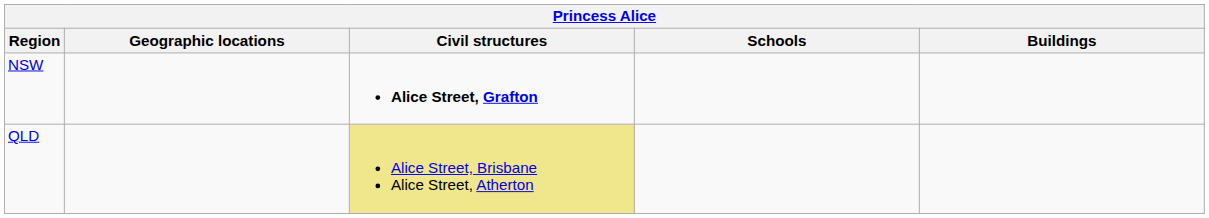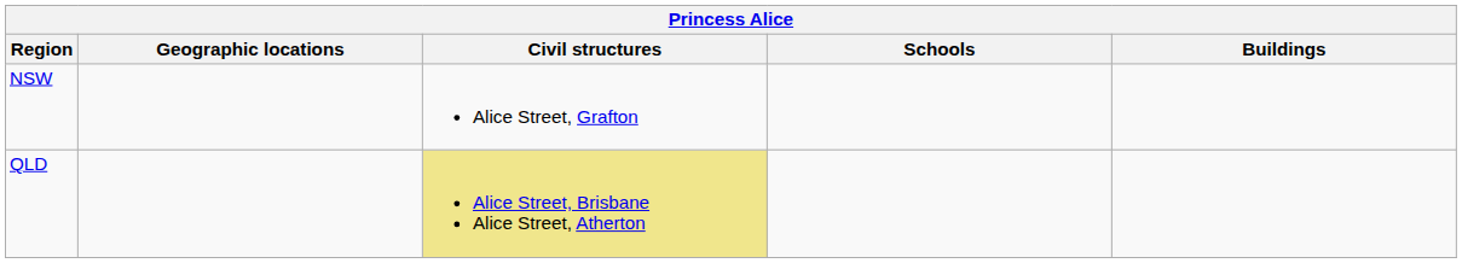NSW | Civil structures: bold -> normal
